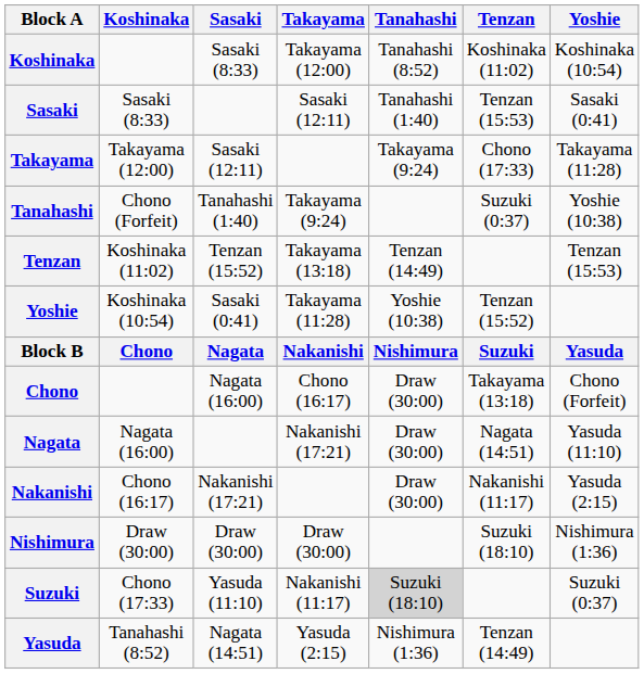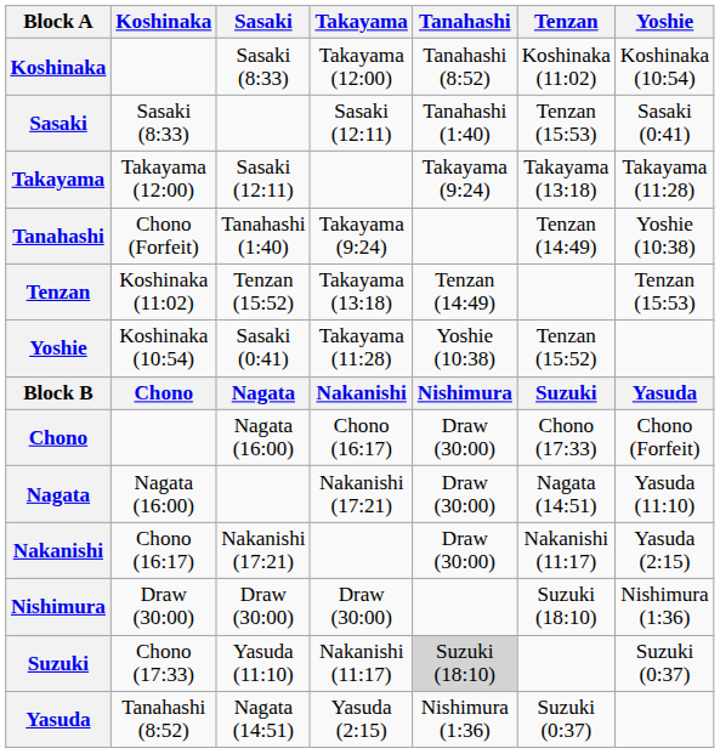row 4 | Tenzan: Chono (17:33) -> Takayama (13:18)
row 5 | Tenzan: Suzuki (0:37) -> Tenzan (14:49)
row 9 | Tenzan: Takayama (13:18) -> Chono (17:33)
row 14 | Tenzan: Tenzan (14:49) -> Suzuki (0:37)
